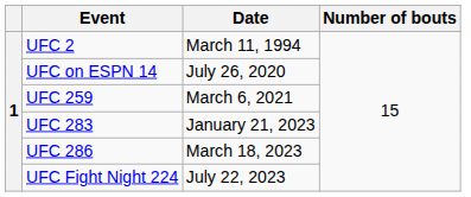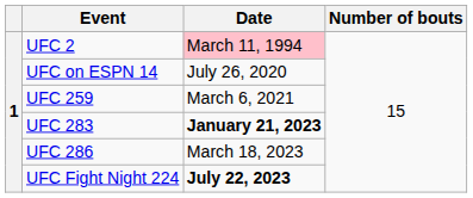UFC 2 | Date: no background -> pink background
UFC 283 | Date: normal -> bold
UFC Fight Night 224 | Date: normal -> bold
